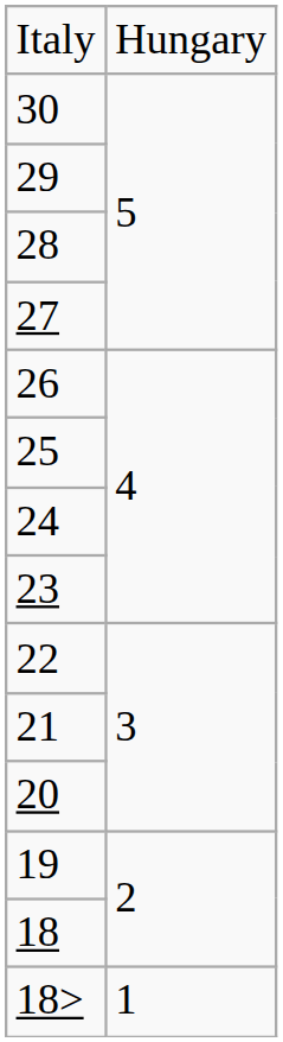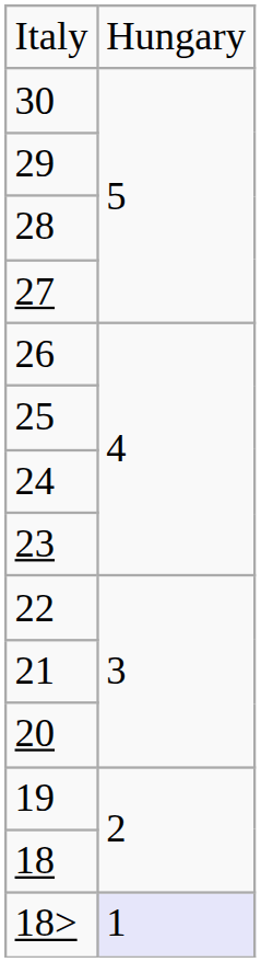18> | column 2: no background -> lavender background
